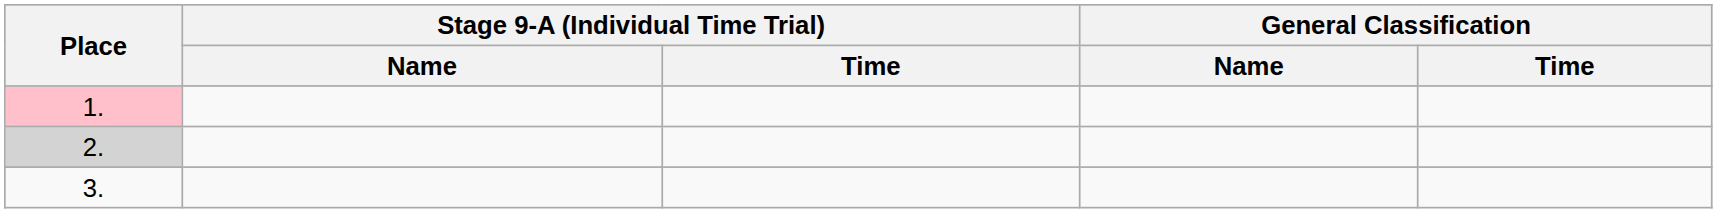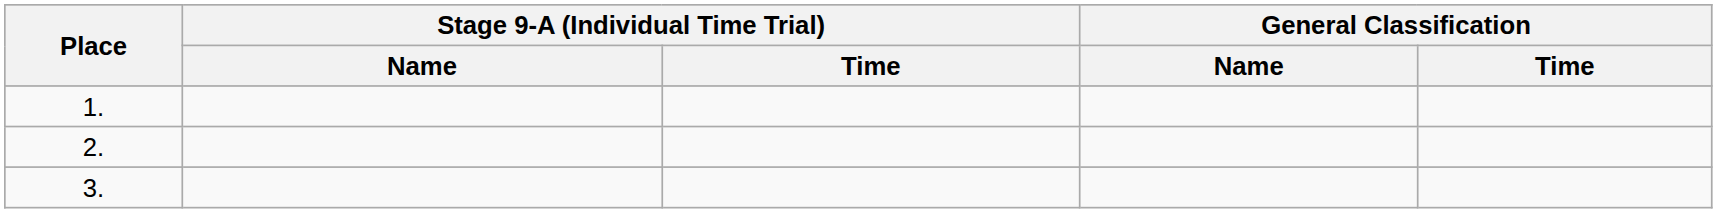1. | Place: pink background -> no background
2. | Place: lightgrey background -> no background
